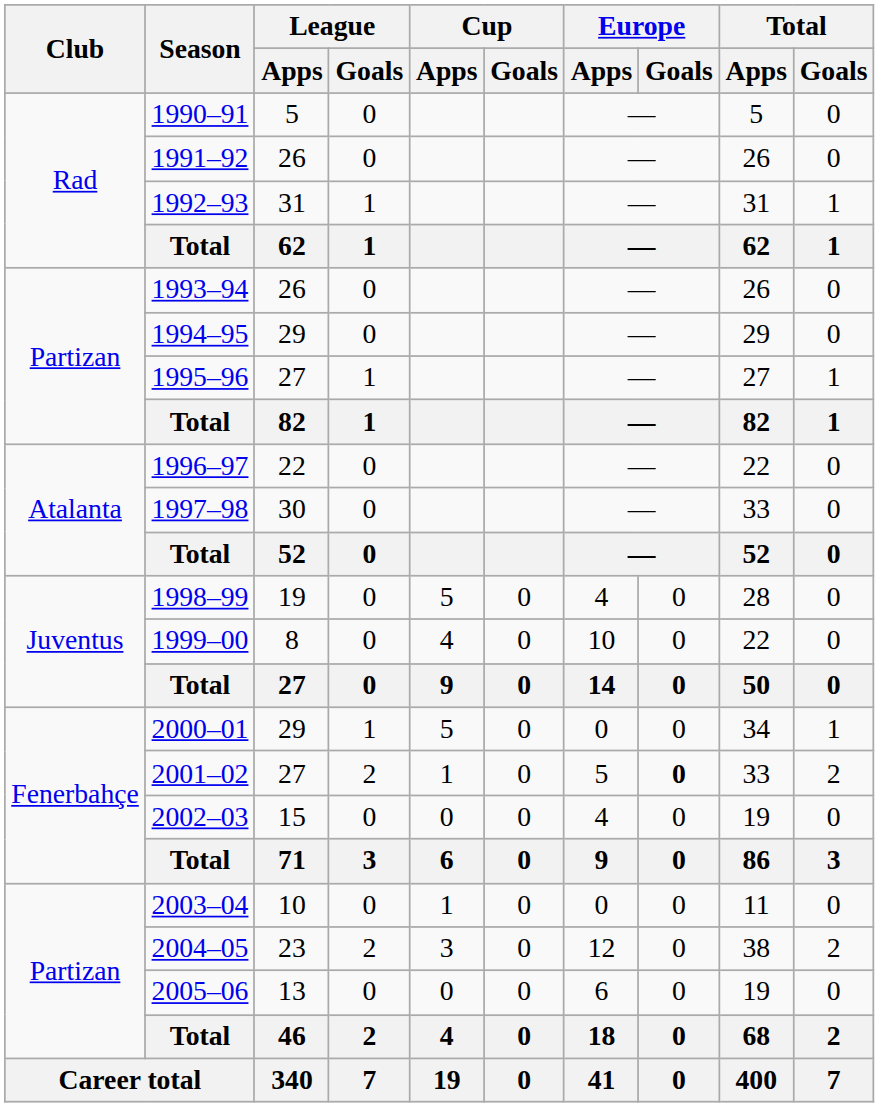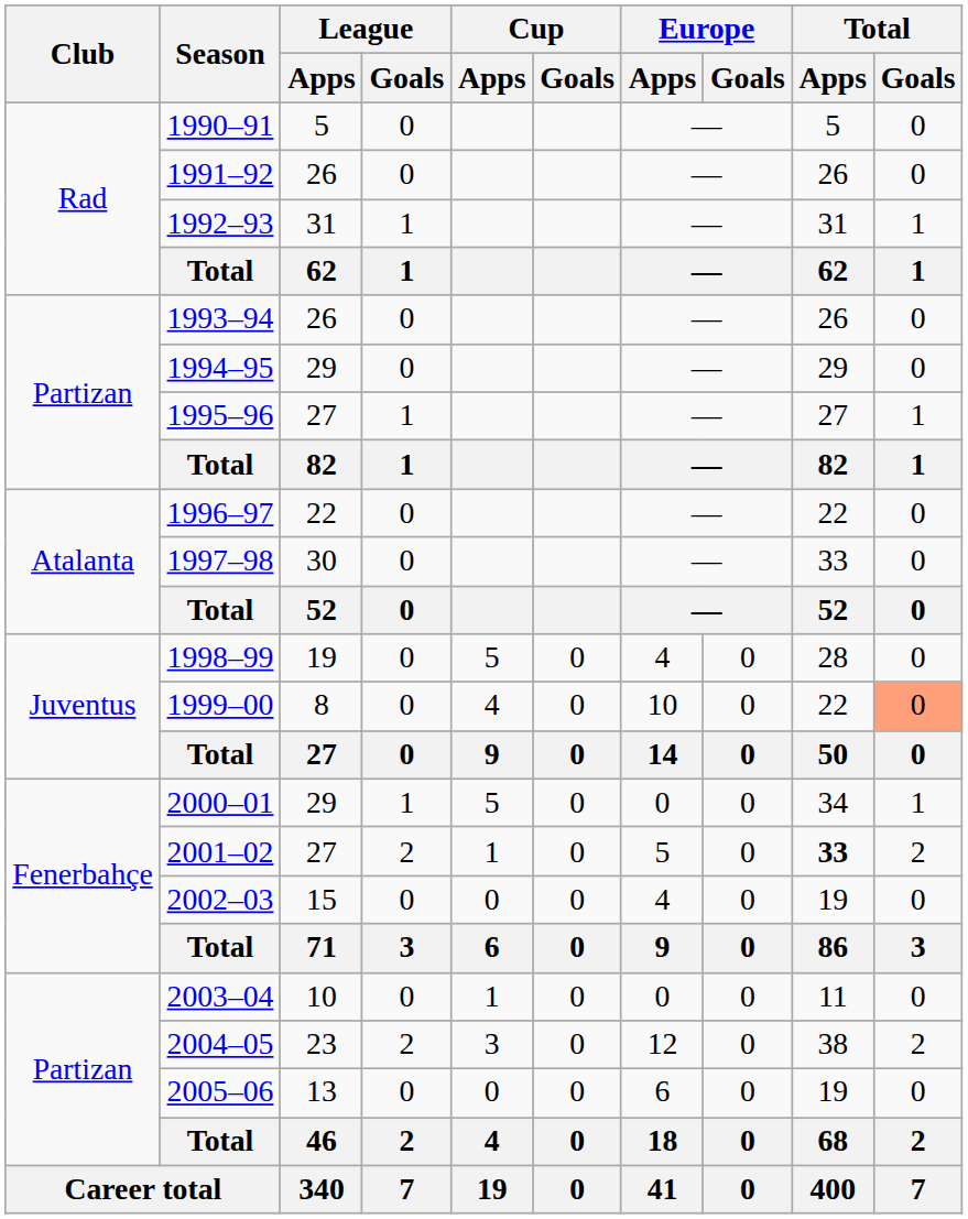1999–00 | Total / Goals: no background -> lightsalmon background
2001–02 | Europe / Goals: bold -> normal
2001–02 | Total / Apps: normal -> bold
